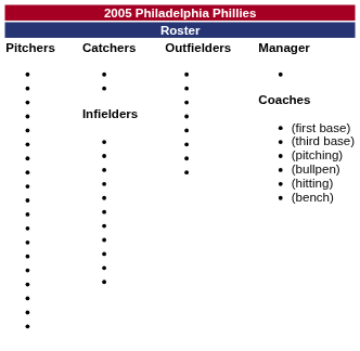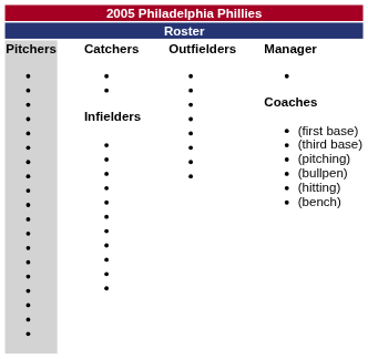Pitchers | column 1: no background -> lightgrey background
